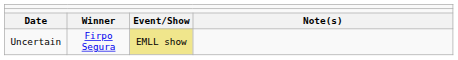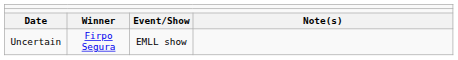Uncertain | column 3: khaki background -> no background
